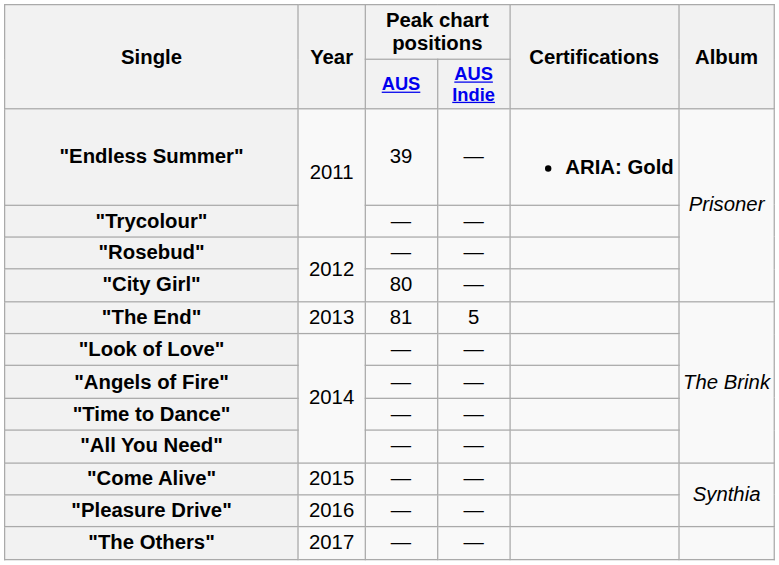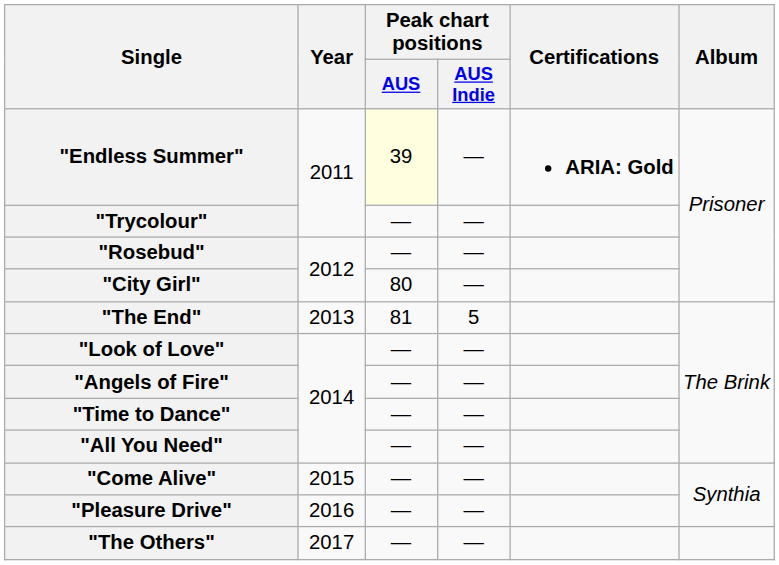"Endless Summer" | Peak chart positions / AUS: no background -> lightyellow background
